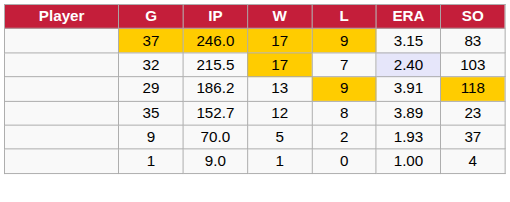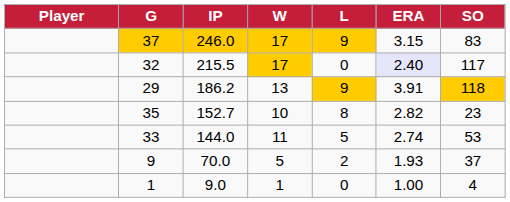32 | L: 7 -> 0
32 | SO: 103 -> 117
35 | W: 12 -> 10
35 | ERA: 3.89 -> 2.82
+ row: 33 | 144.0 | 11 | 5 | 2.74 | 53
